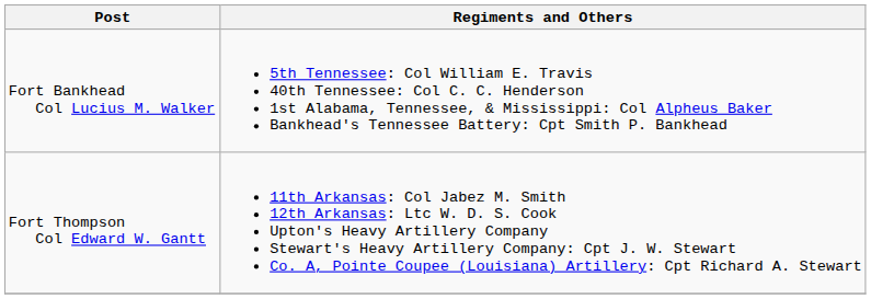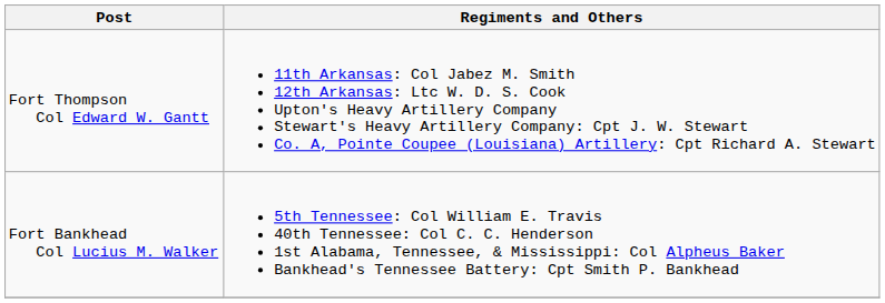rows swapped: Fort Thompson Col Edward W. Gantt <-> Fort Bankhead Col Lucius M. Walker
